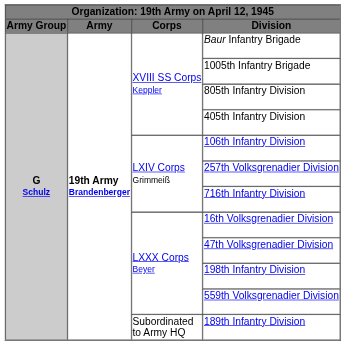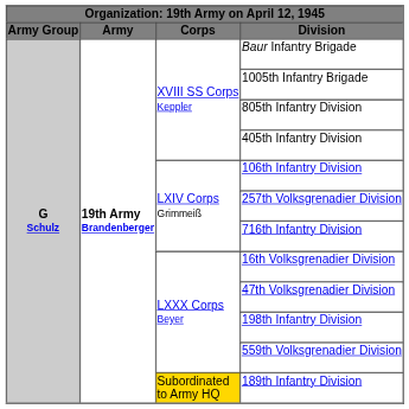189th Infantry Division | Corps: no background -> gold background
